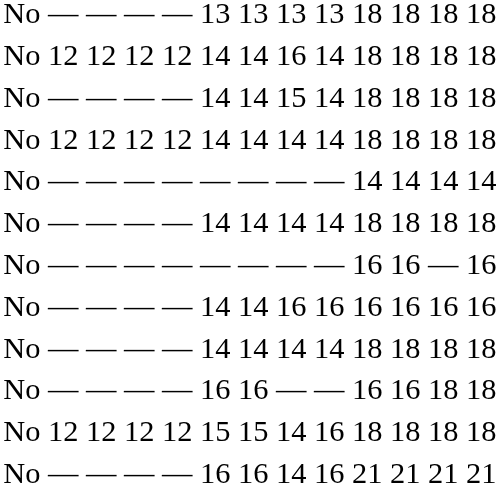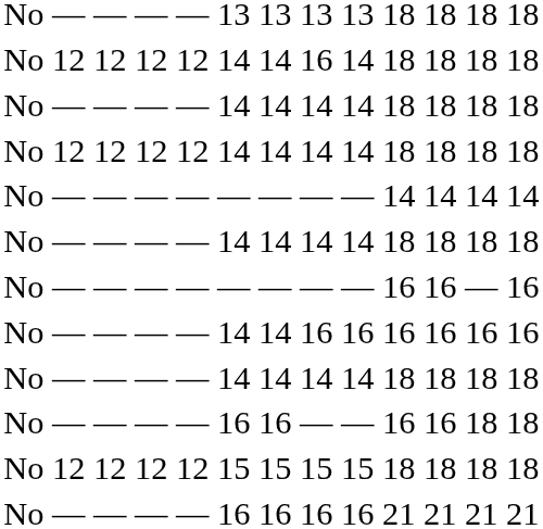row 3 | column 8: 15 -> 14
row 11 | column 8: 14 -> 15
row 11 | column 9: 16 -> 15
row 12 | column 8: 14 -> 16
